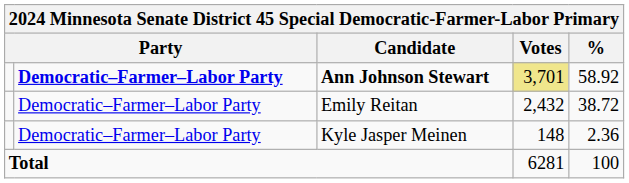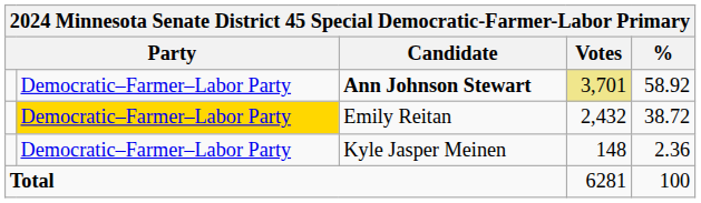Ann Johnson Stewart | column 2: bold -> normal
Emily Reitan | column 2: no background -> gold background
